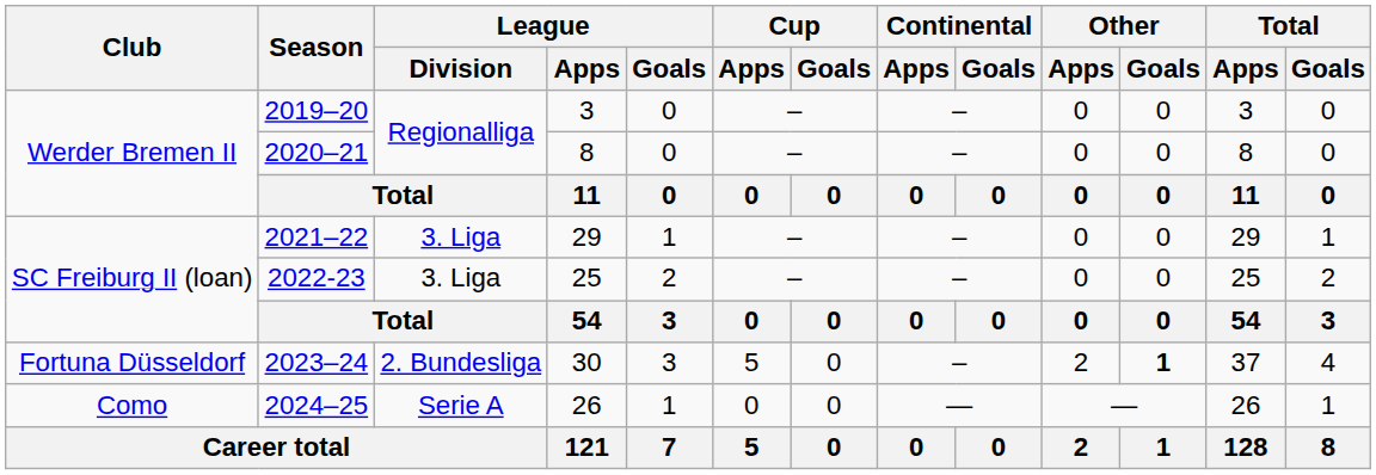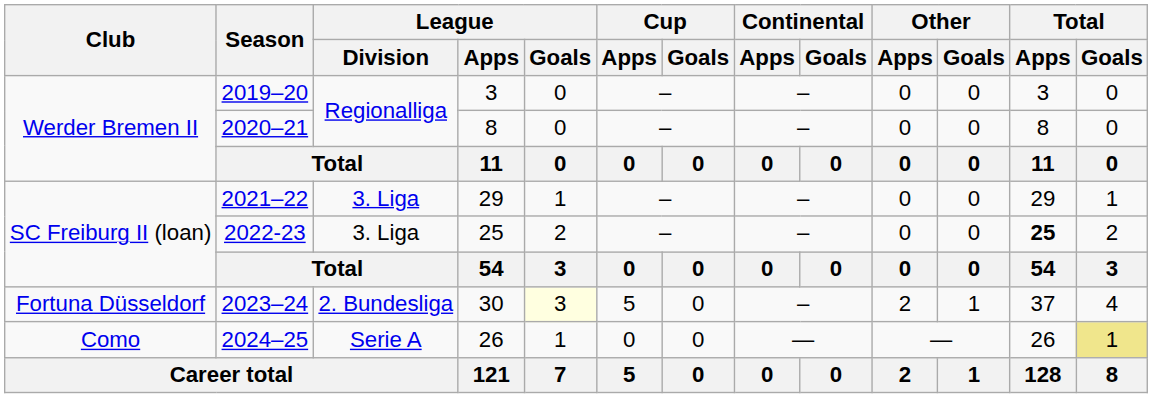2022-23 | Total / Apps: normal -> bold
2023–24 | League / Goals: no background -> lightyellow background
2023–24 | Other / Goals: bold -> normal
2024–25 | Total / Goals: no background -> khaki background
